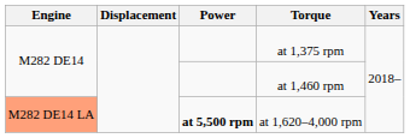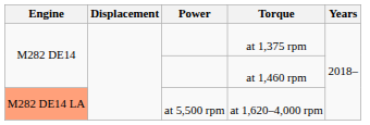at 1,620–4,000 rpm | Power: bold -> normal
